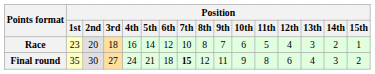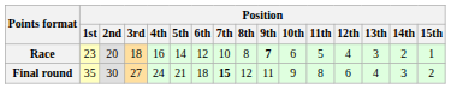Race | Position / 9th: normal -> bold
